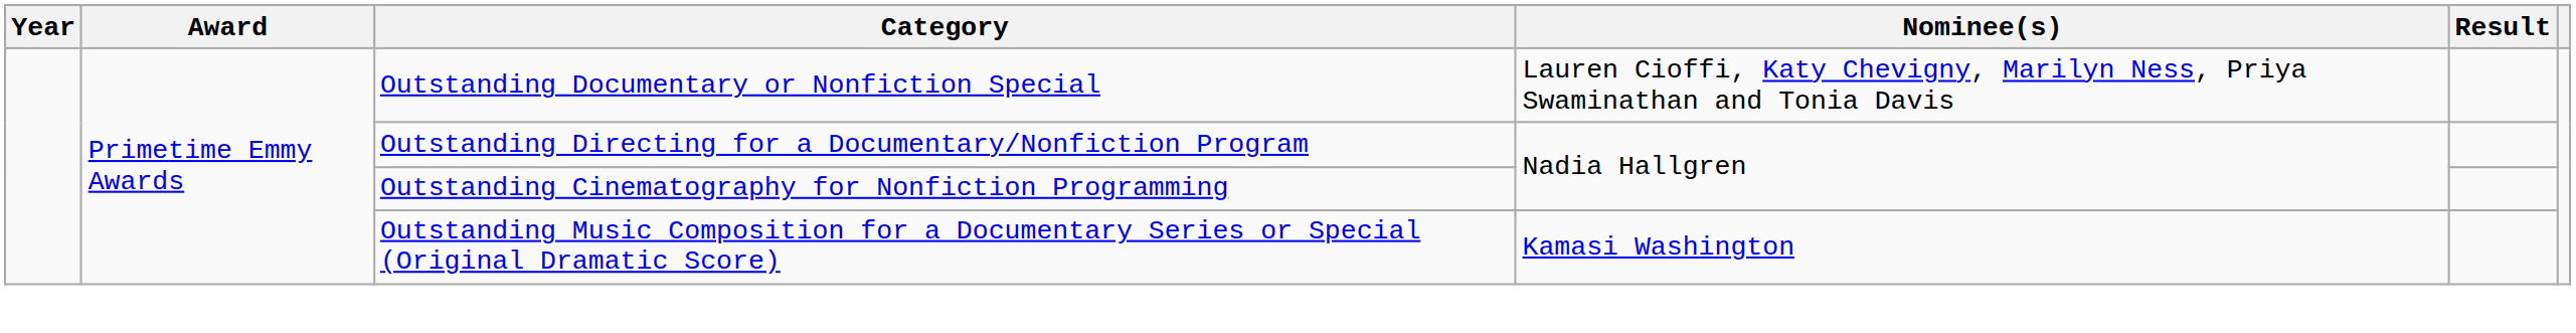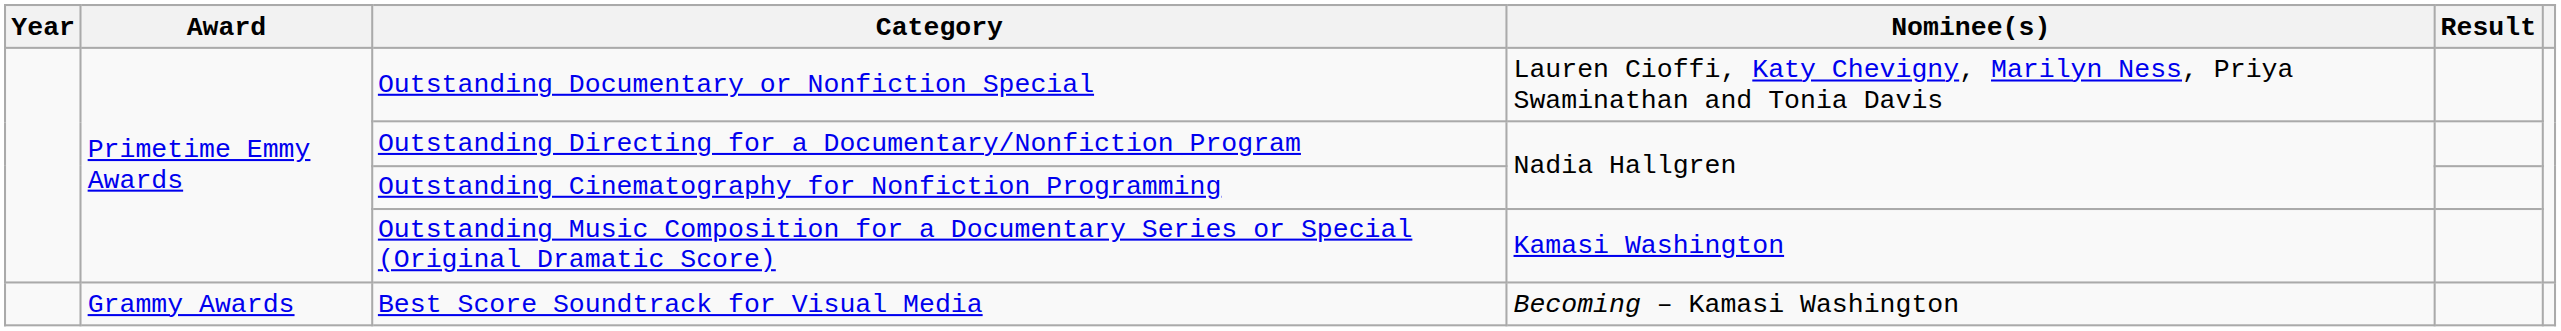+ row: Grammy Awards | Best Score Soundtrack for Visual Media | Becoming – Kamasi Washington
